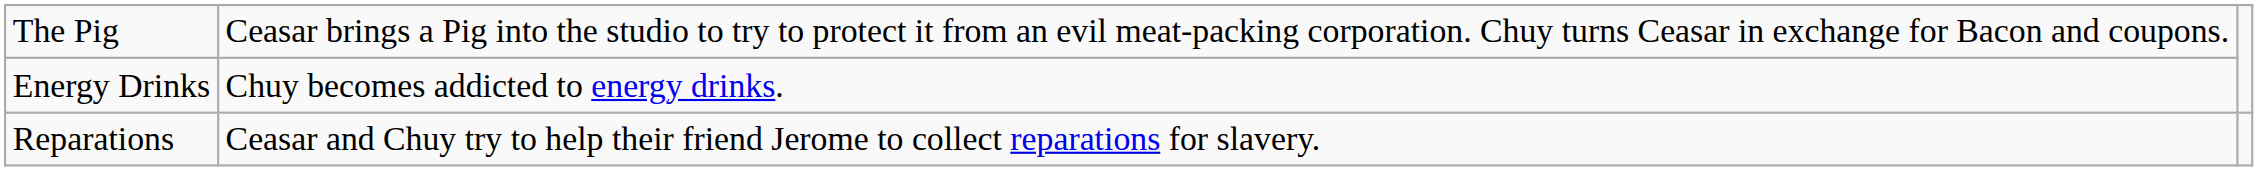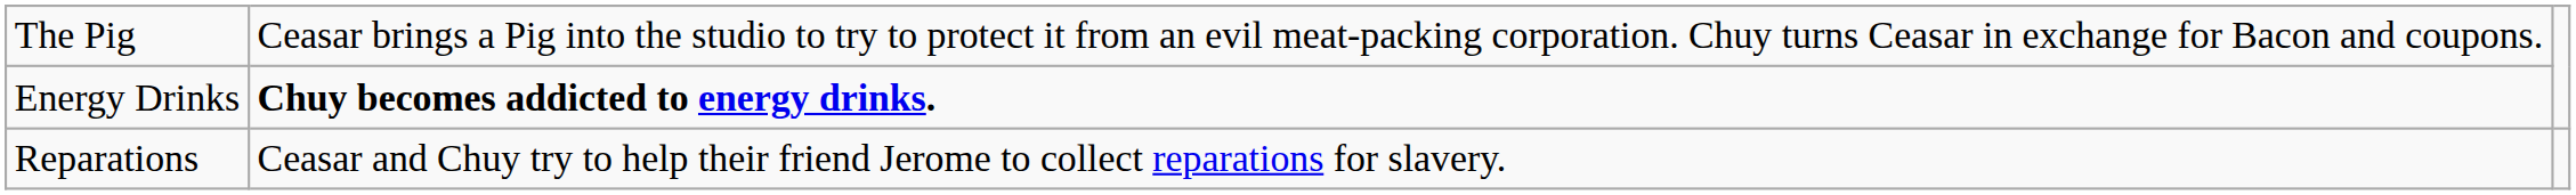Energy Drinks | column 2: normal -> bold
